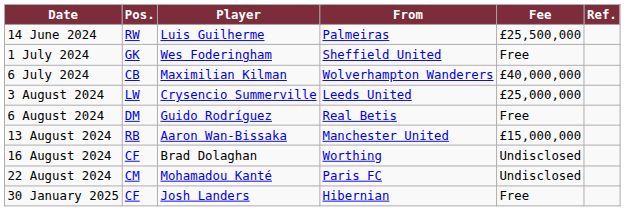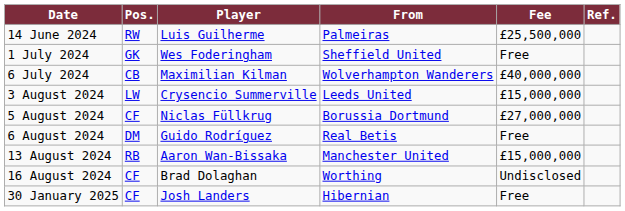3 August 2024 | Fee: £25,000,000 -> £15,000,000
+ row: 5 August 2024 | CF | Niclas Füllkrug | Borussia Dortmund | £27,000,000
- row: 22 August 2024 | CM | Mohamadou Kanté | Paris FC | Undisclosed
